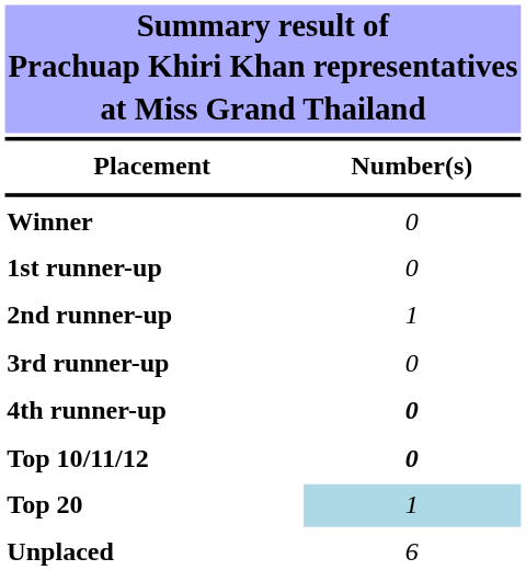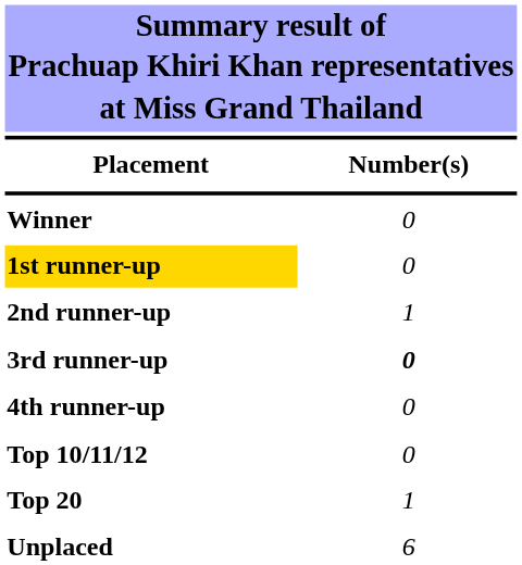row 4 | column 1: no background -> gold background
row 6 | column 2: normal -> bold
row 7 | column 2: bold -> normal
row 8 | column 2: bold -> normal
row 9 | column 2: lightblue background -> no background
